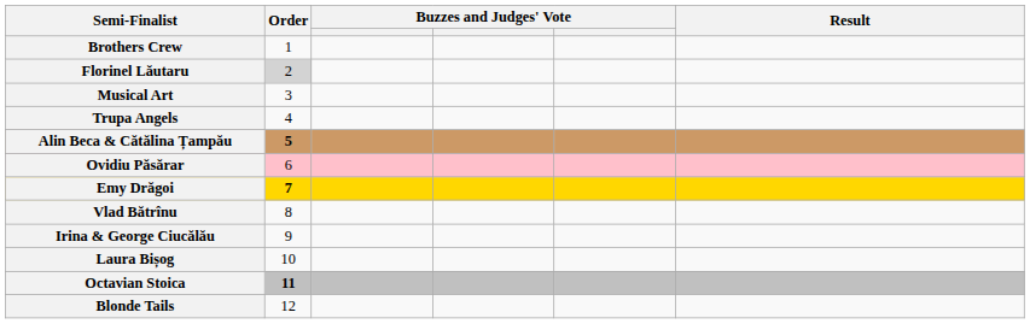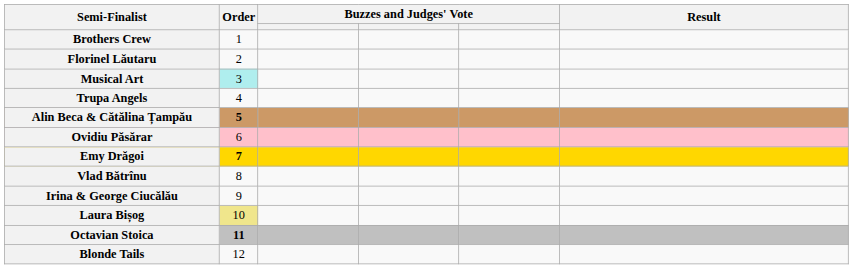Florinel Lăutaru | Order: lightgrey background -> no background
Musical Art | Order: no background -> paleturquoise background
Laura Bișog | Order: no background -> khaki background
